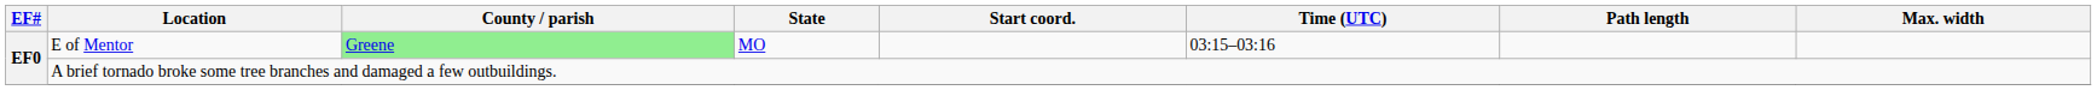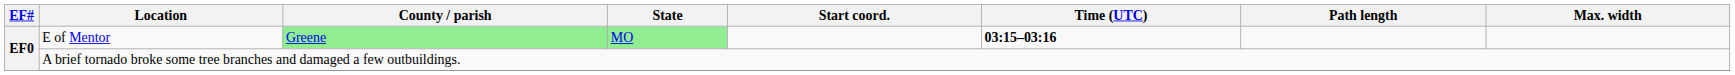E of Mentor | State: no background -> lightgreen background
E of Mentor | Time (UTC): normal -> bold
